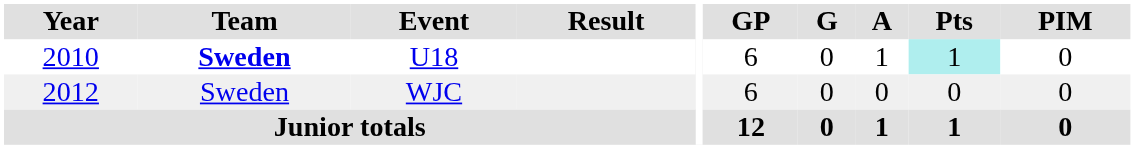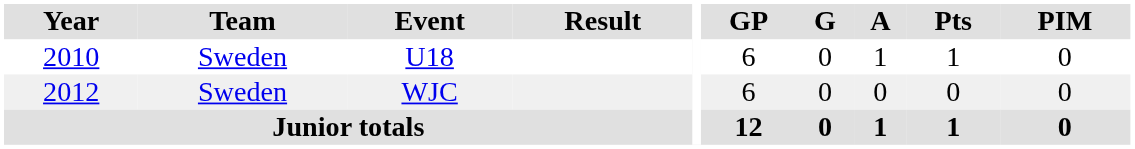U18 | Team: bold -> normal
U18 | Pts: paleturquoise background -> no background
